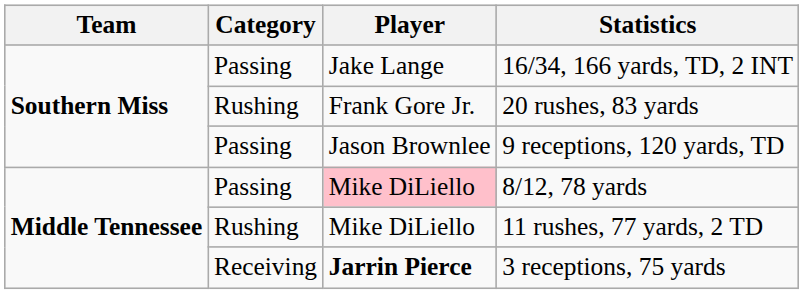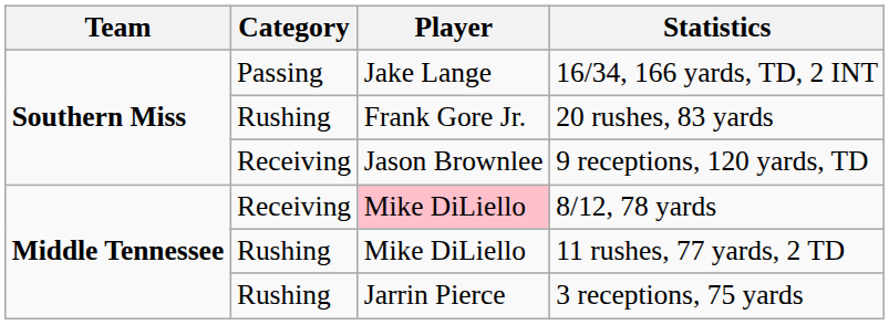9 receptions, 120 yards, TD | Category: Passing -> Receiving
8/12, 78 yards | Category: Passing -> Receiving
3 receptions, 75 yards | Category: Receiving -> Rushing
3 receptions, 75 yards | Player: bold -> normal
